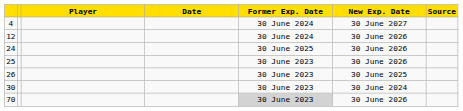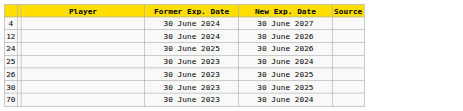- column: Date
25 | New Exp. Date: 30 June 2026 -> 30 June 2024
30 | New Exp. Date: 30 June 2024 -> 30 June 2025
70 | Former Exp. Date: lightgrey background -> no background
70 | New Exp. Date: 30 June 2026 -> 30 June 2024
